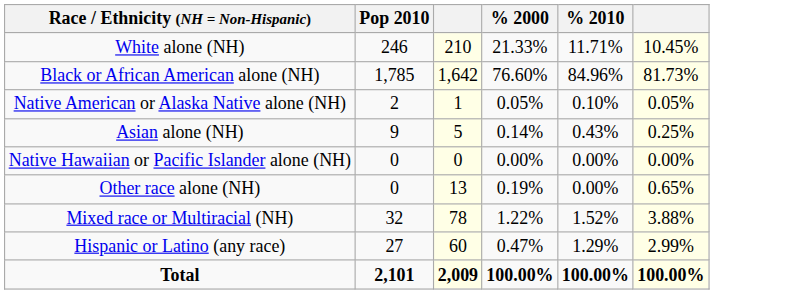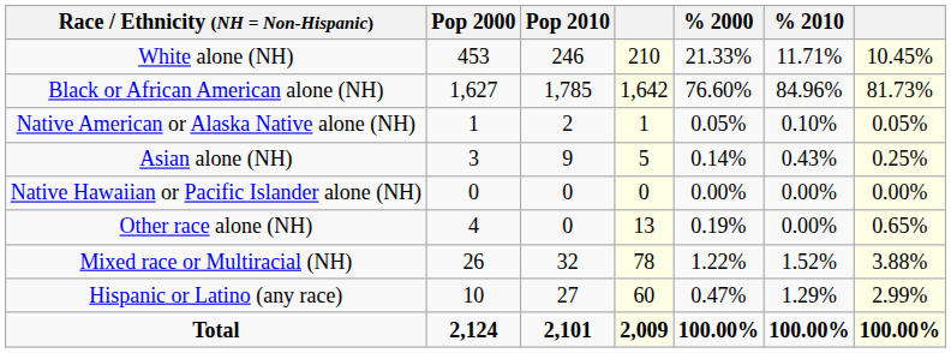+ column: Pop 2000 | 453 | 1,627 | 1 | 3 | 0 | 4 | 26 | 10 | 2,124
